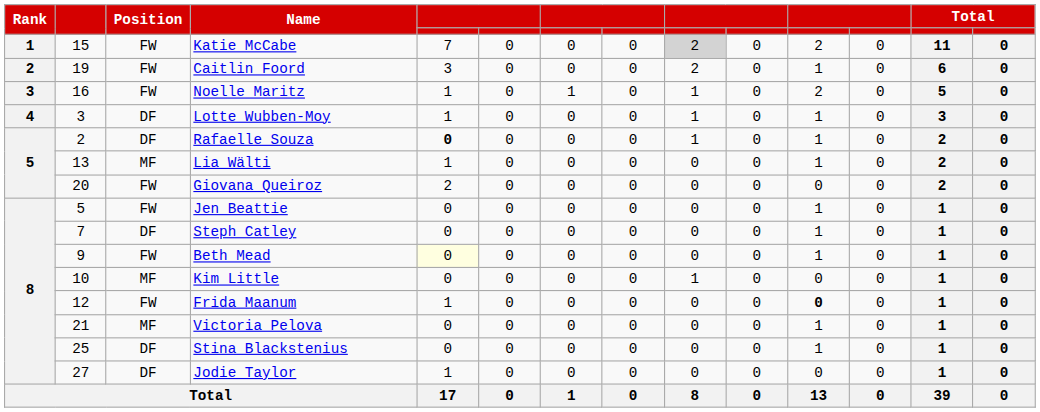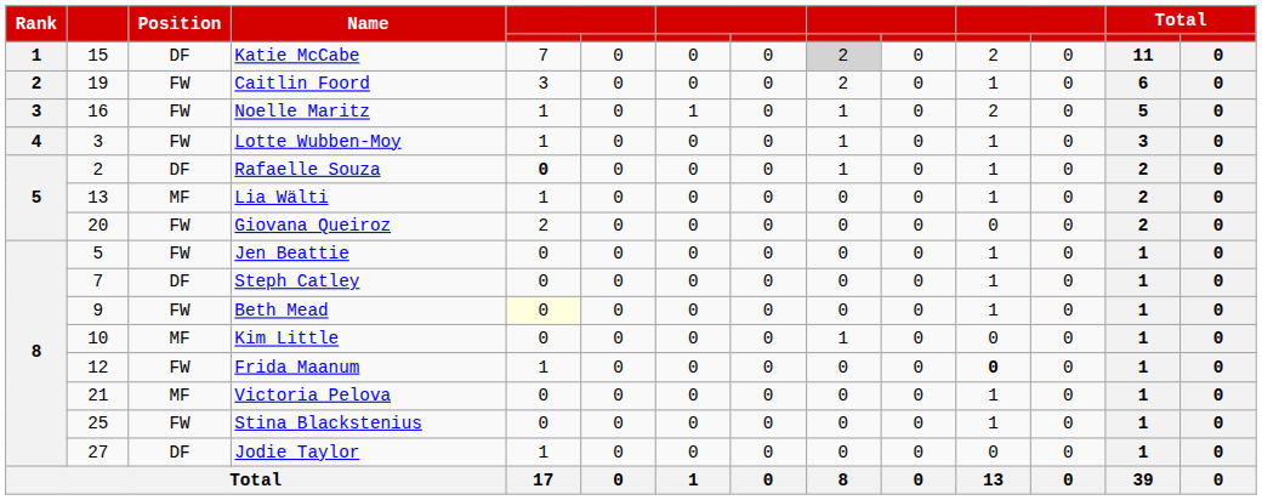Katie McCabe | Position: FW -> DF
Lotte Wubben-Moy | Position: DF -> FW
Stina Blackstenius | Position: DF -> FW
